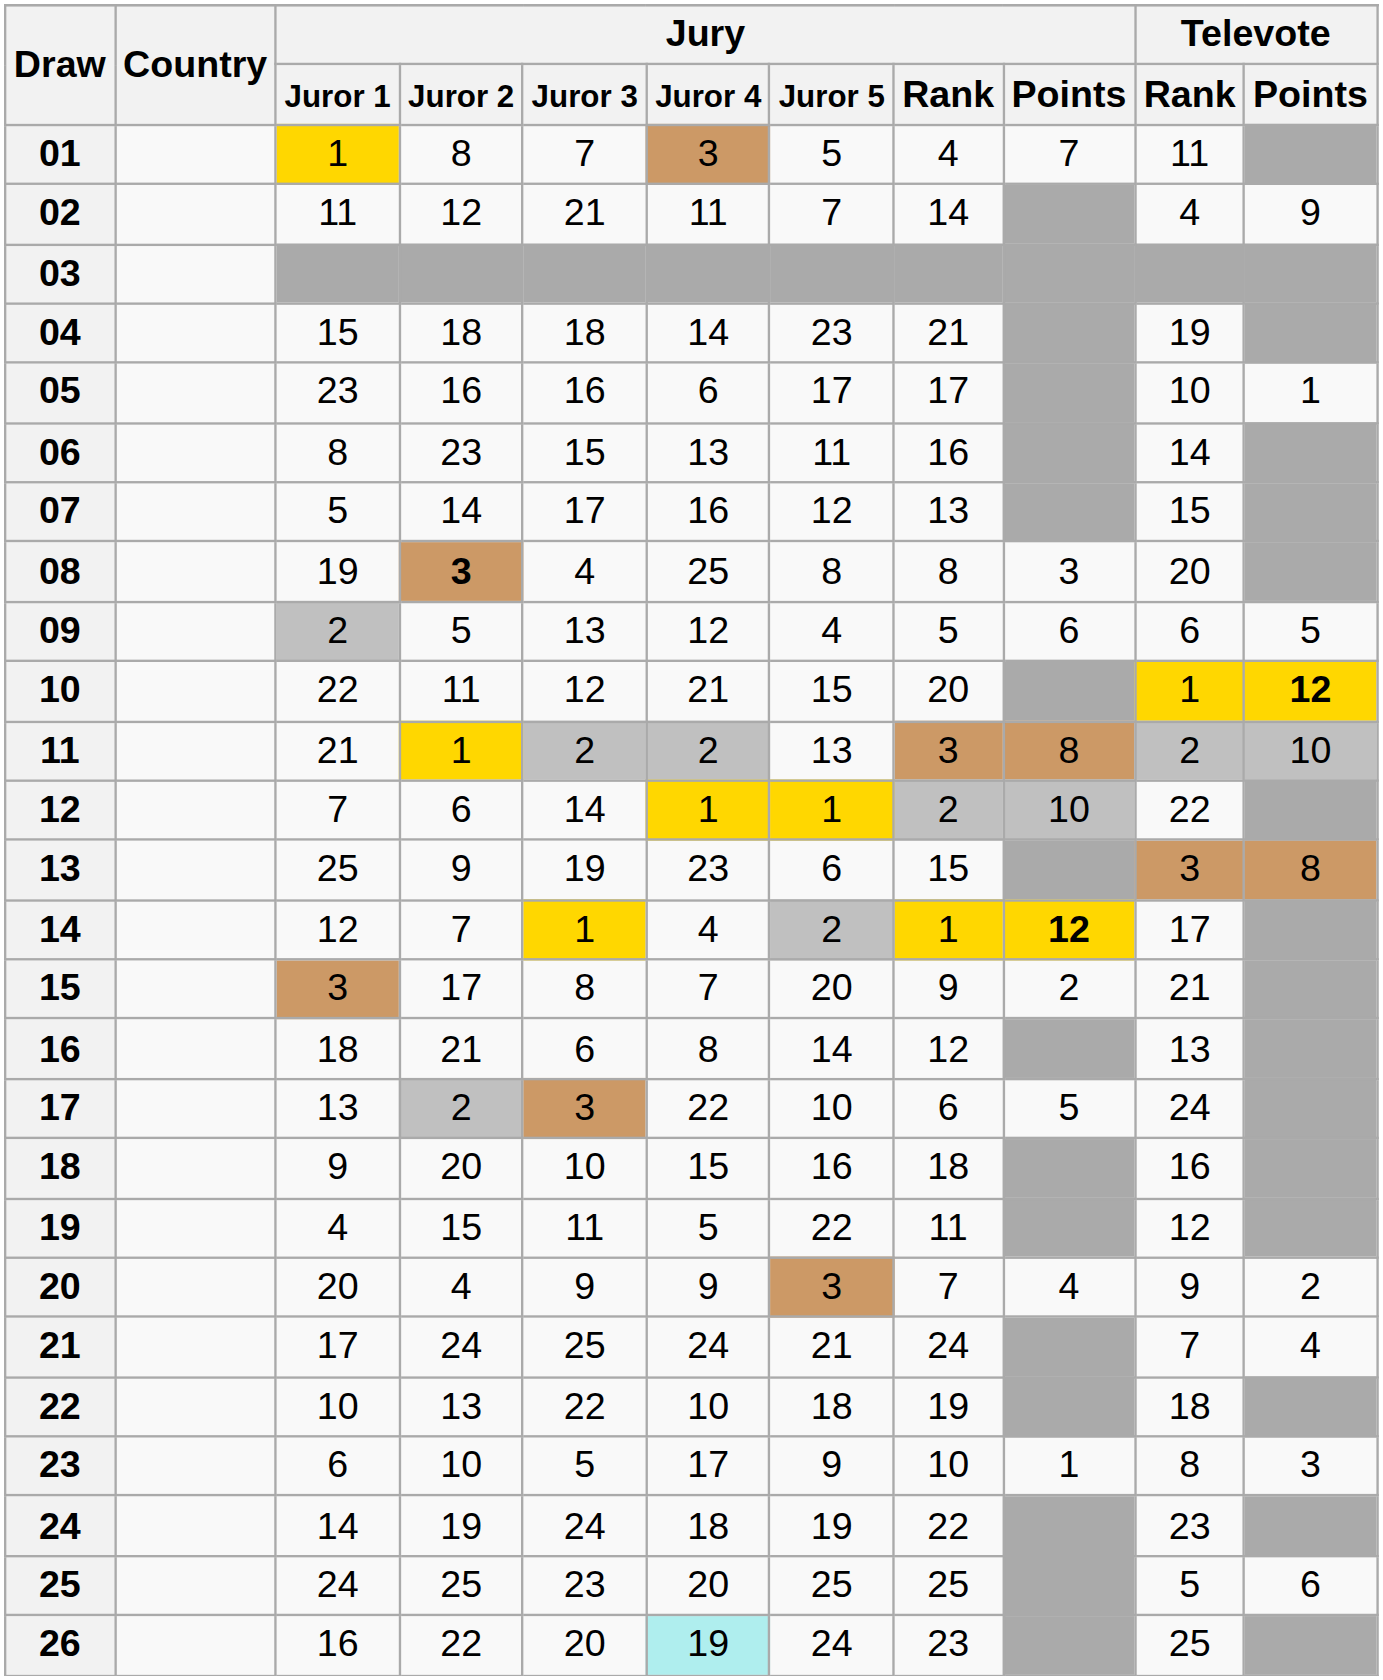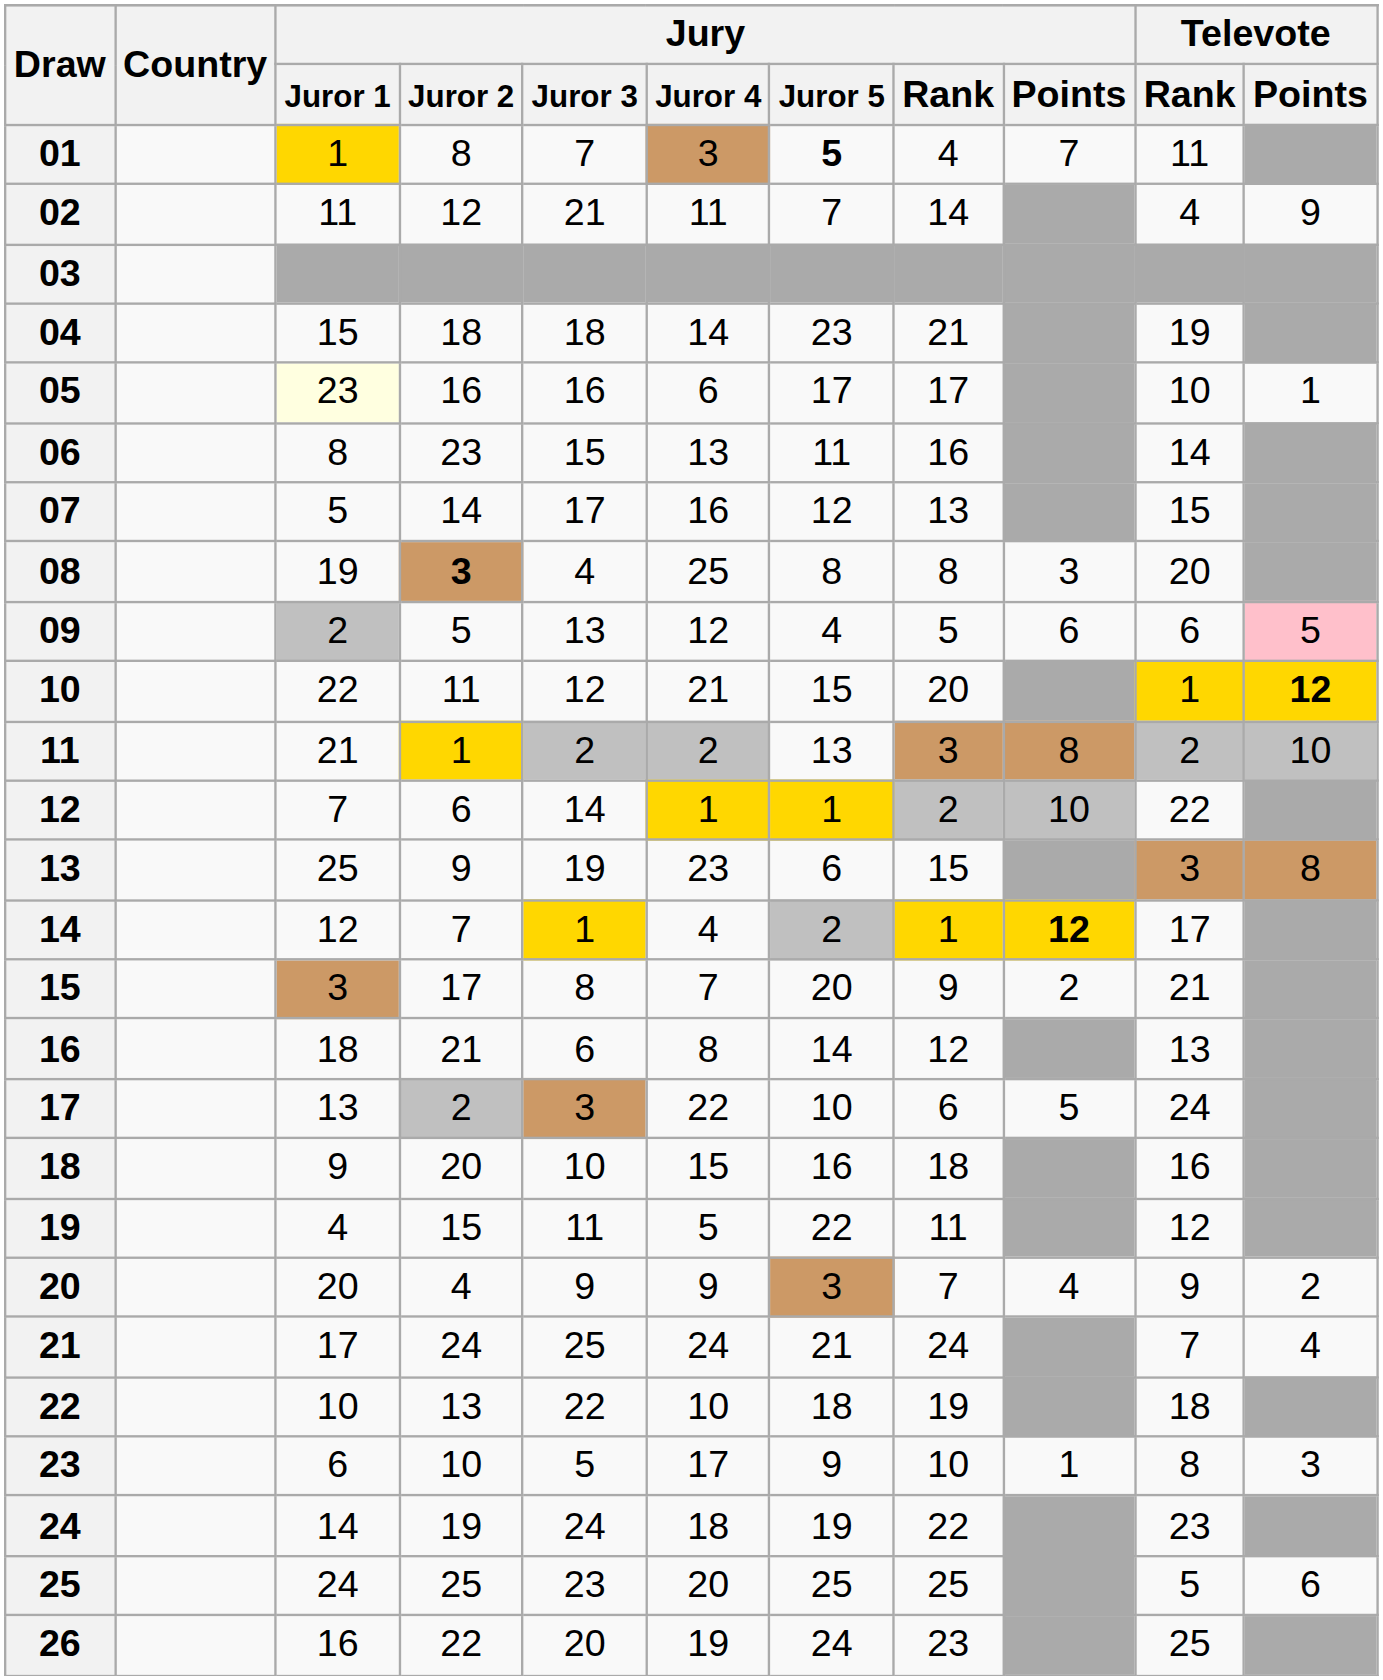01 | Jury / Juror 5: normal -> bold
05 | Jury / Juror 1: no background -> lightyellow background
09 | Televote / Points: no background -> pink background
26 | Jury / Juror 4: paleturquoise background -> no background
